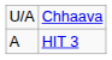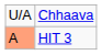HIT 3 | column 1: no background -> lightsalmon background
